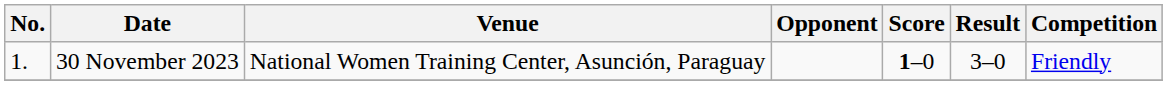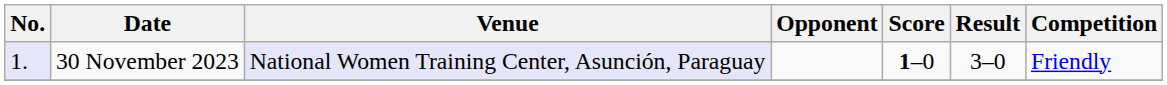30 November 2023 | No.: no background -> lavender background
30 November 2023 | Venue: no background -> lavender background
